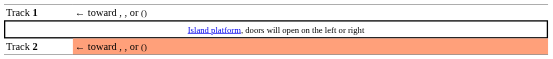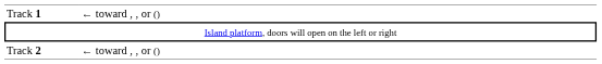Track 2 | column 2: lightsalmon background -> no background
